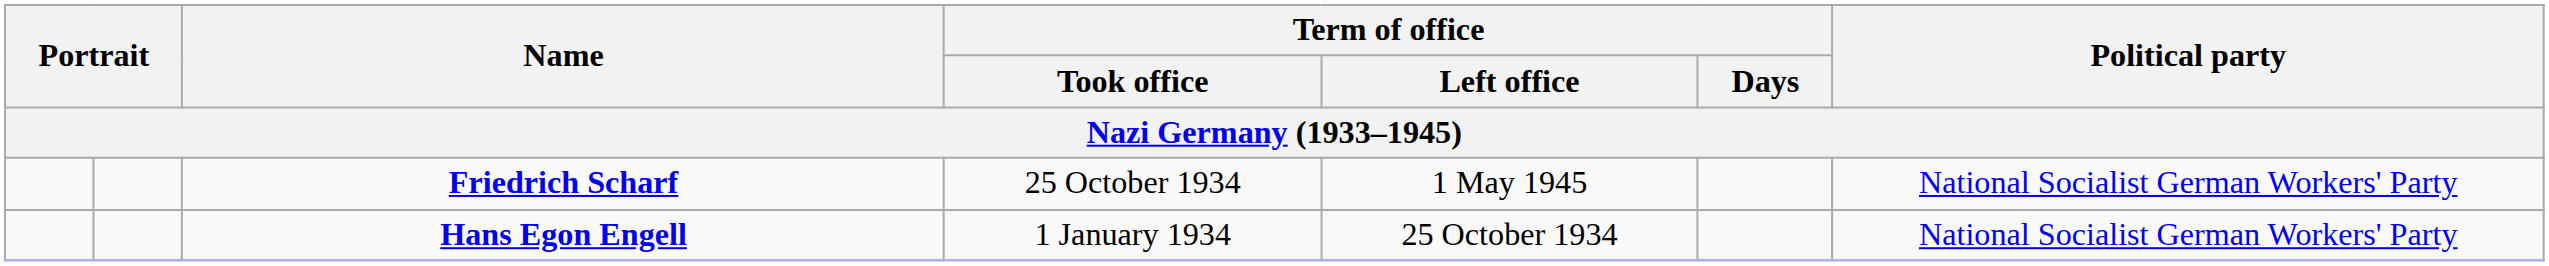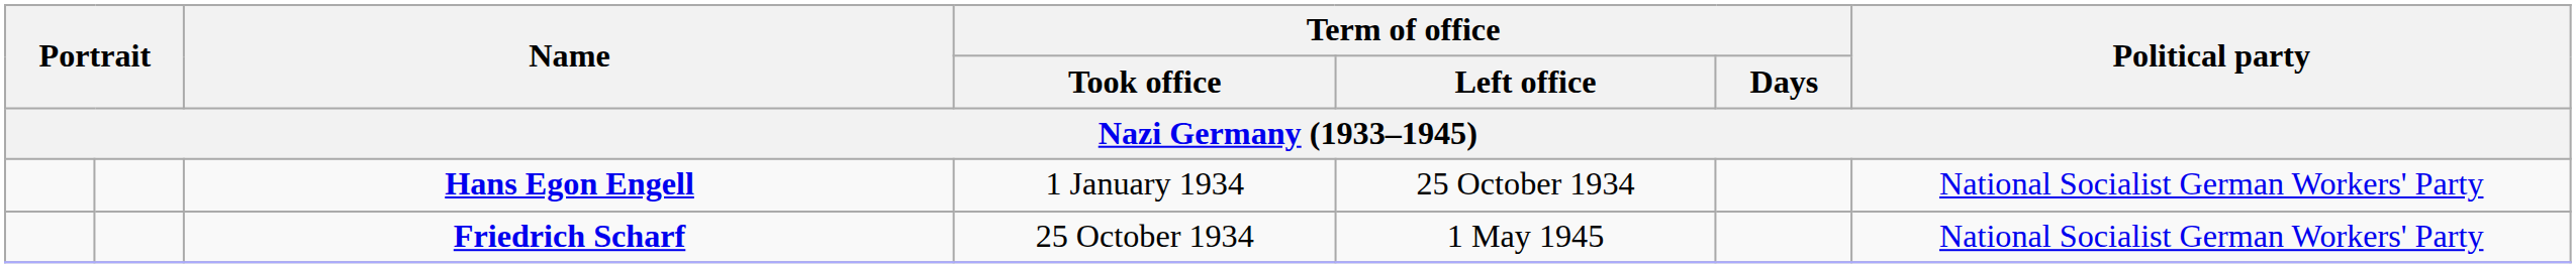rows swapped: Hans Egon Engell <-> Friedrich Scharf
